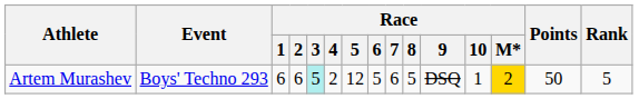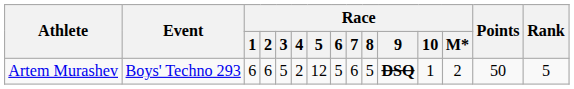Artem Murashev | Race / 3: paleturquoise background -> no background
Artem Murashev | Race / 9: normal -> bold
Artem Murashev | Race / M*: gold background -> no background
